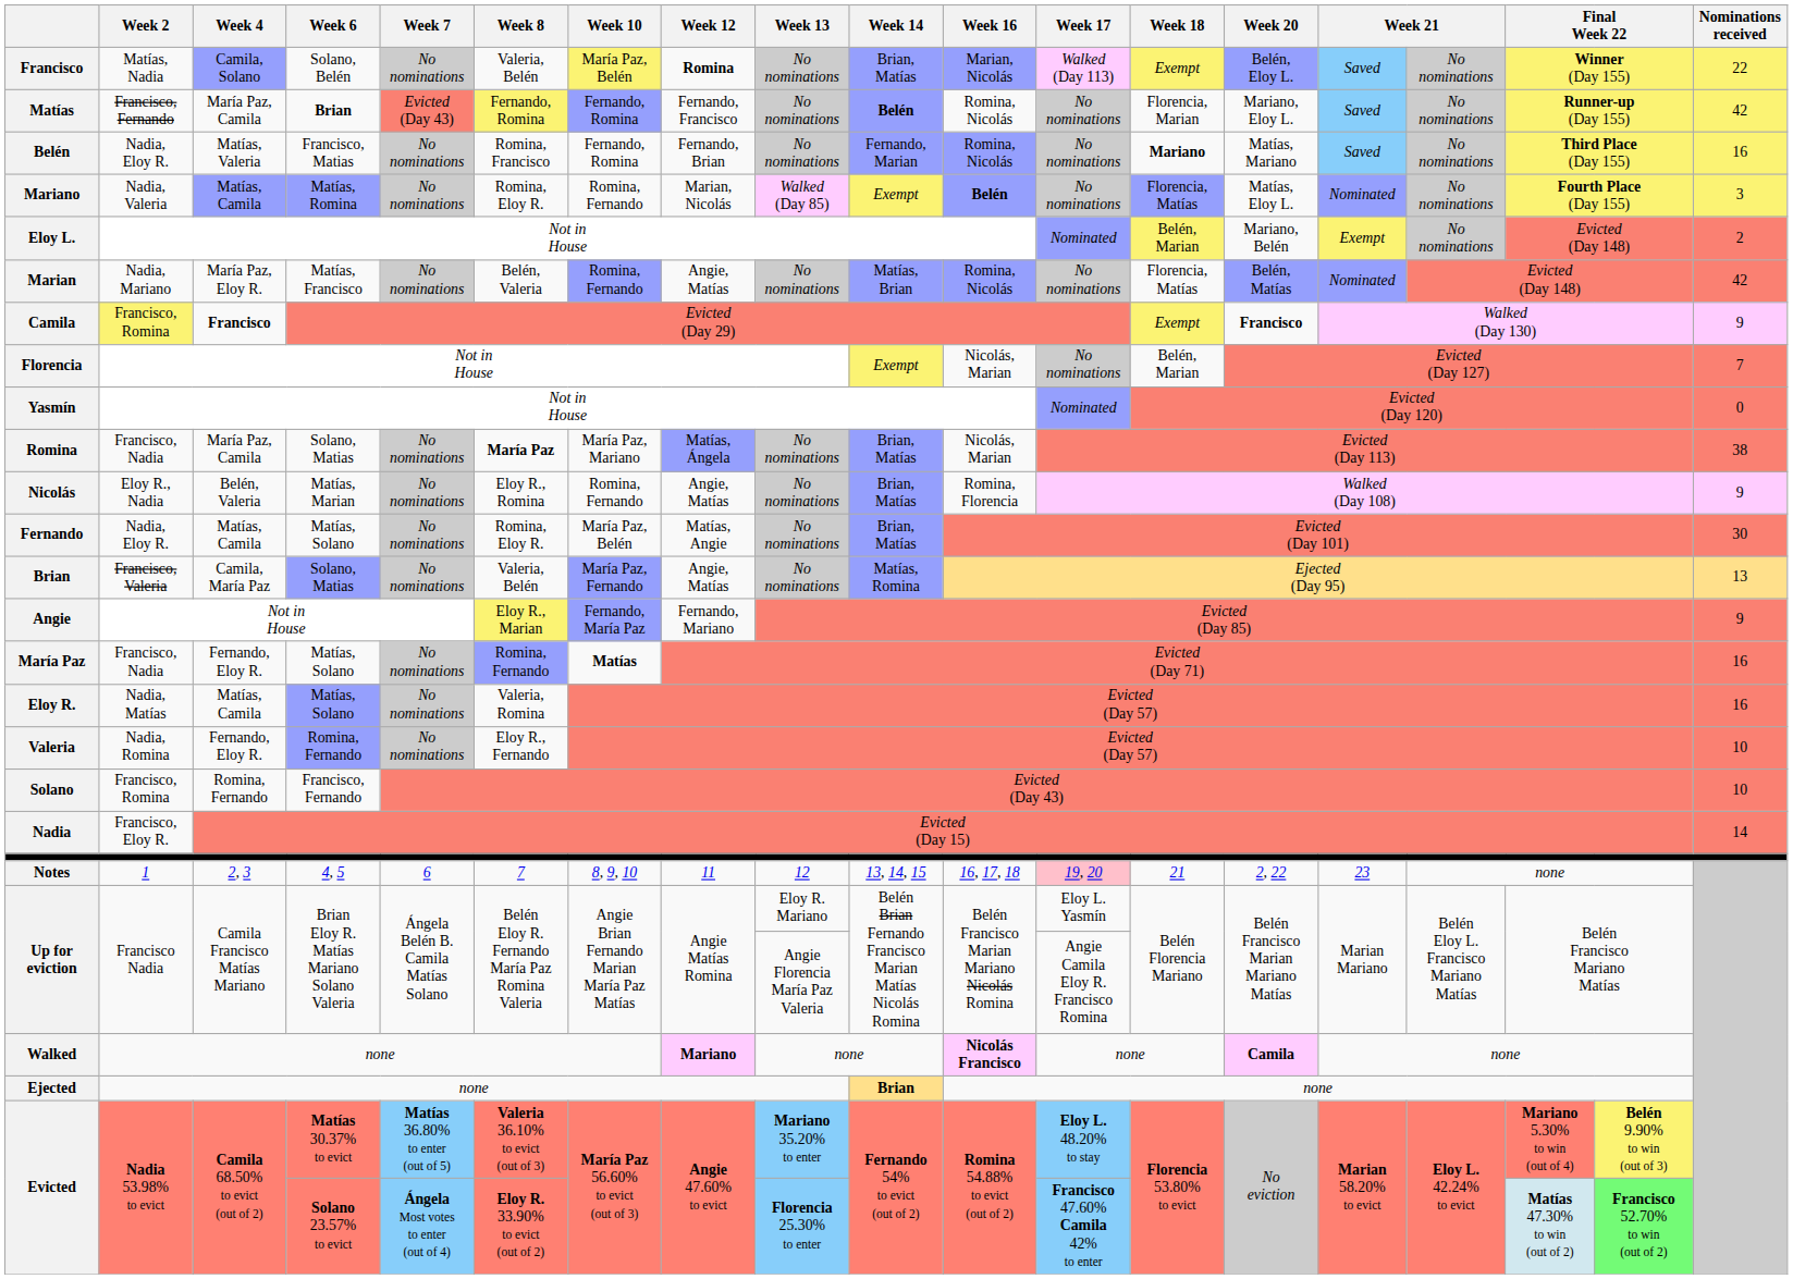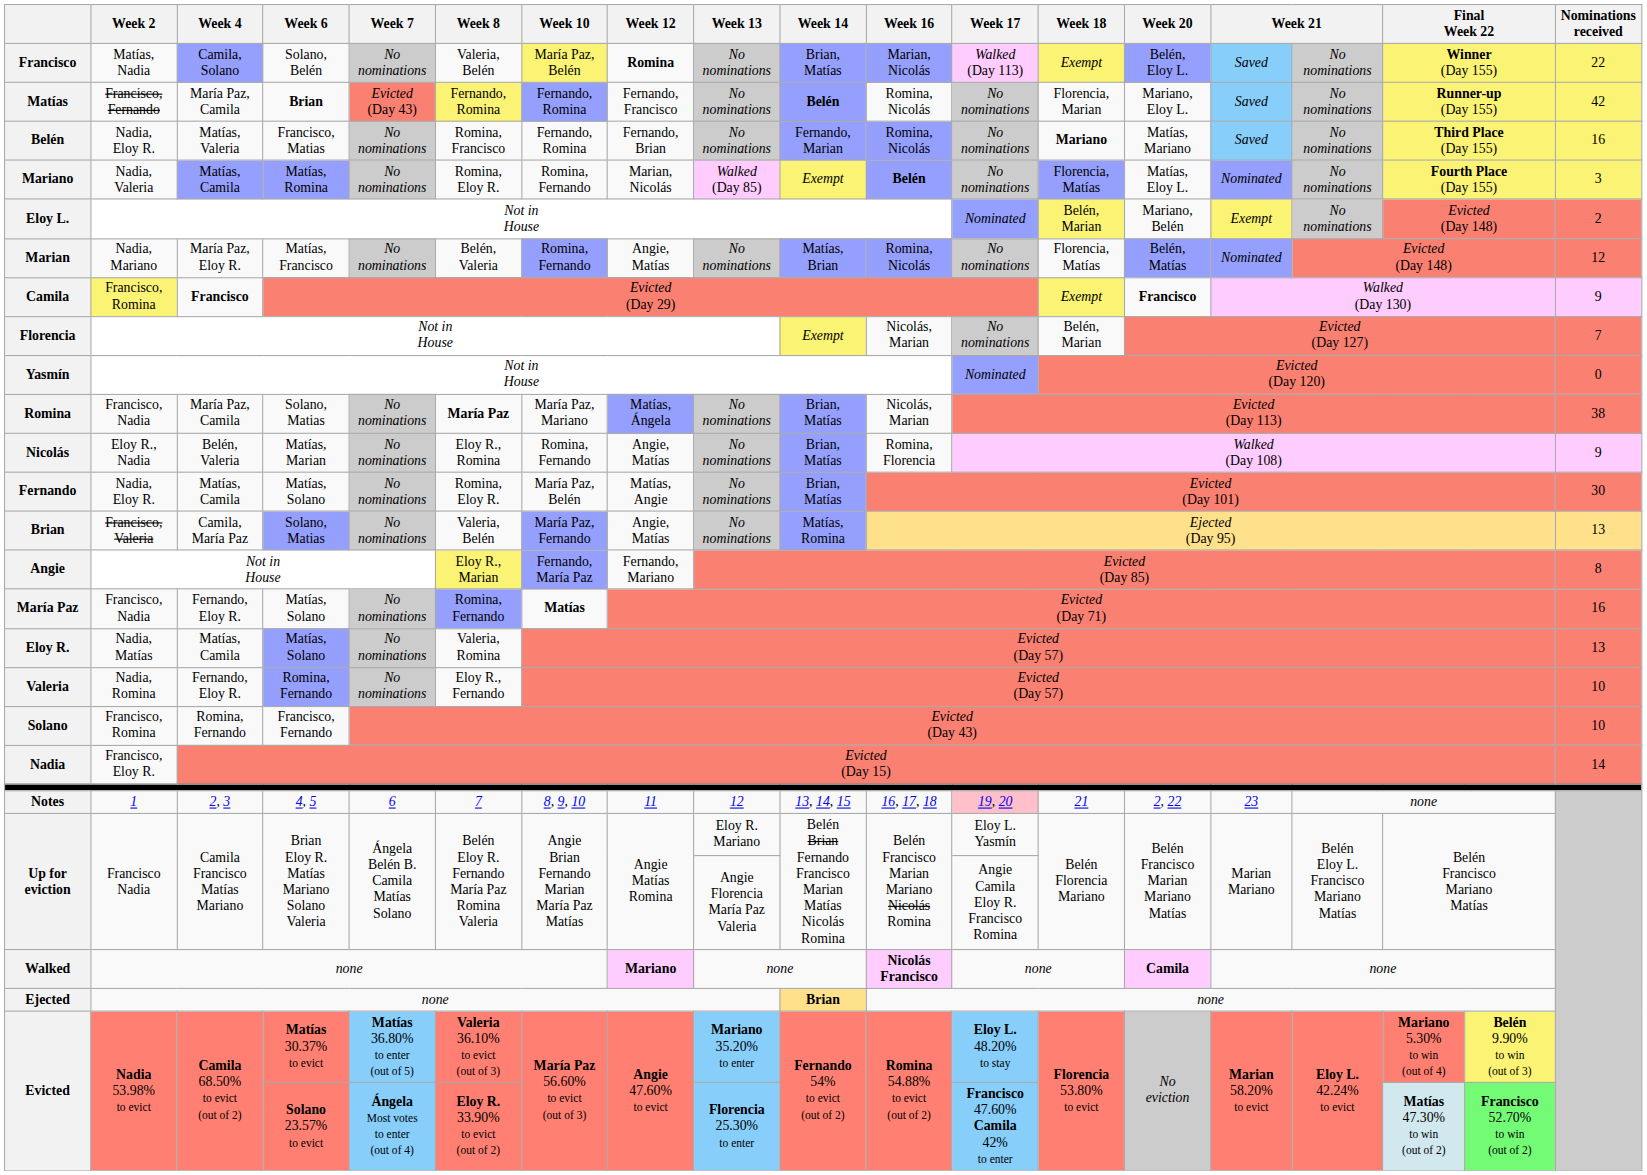Marian | Nominations received: 42 -> 12
Angie | Nominations received: 9 -> 8
Eloy R. | Nominations received: 16 -> 13
